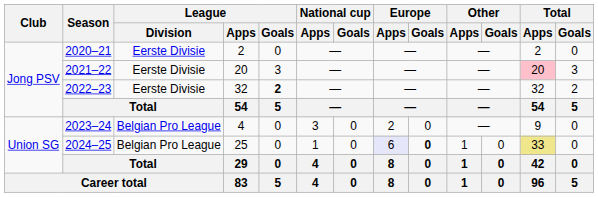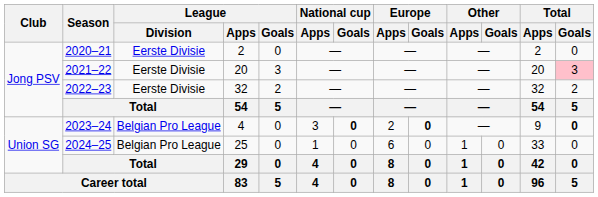2021–22 | Total / Apps: pink background -> no background
2021–22 | Total / Goals: no background -> pink background
2022–23 | League / Goals: bold -> normal
2023–24 | National cup / Goals: normal -> bold
2023–24 | Europe / Goals: normal -> bold
2023–24 | Total / Goals: normal -> bold
2024–25 | Europe / Apps: lavender background -> no background
2024–25 | Europe / Goals: bold -> normal
2024–25 | Total / Apps: khaki background -> no background
